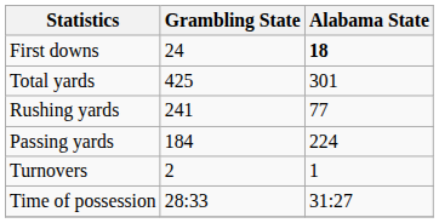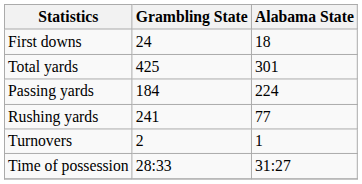First downs | Alabama State: bold -> normal
rows swapped: Rushing yards <-> Passing yards
